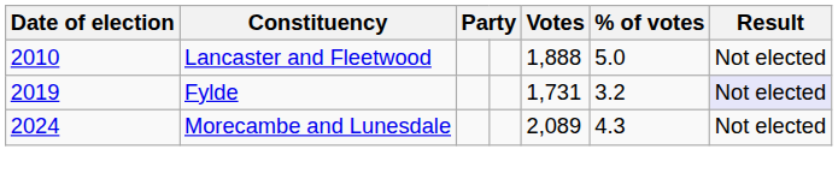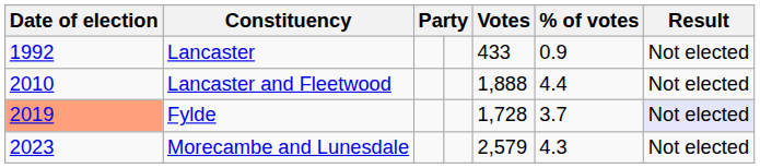+ row: 1992 | Lancaster | 433 | 0.9 | Not elected
Lancaster and Fleetwood | % of votes: 5.0 -> 4.4
Fylde | Date of election: no background -> lightsalmon background
Fylde | Votes: 1,731 -> 1,728
Fylde | % of votes: 3.2 -> 3.7
Morecambe and Lunesdale | Date of election: 2024 -> 2023
Morecambe and Lunesdale | Votes: 2,089 -> 2,579
